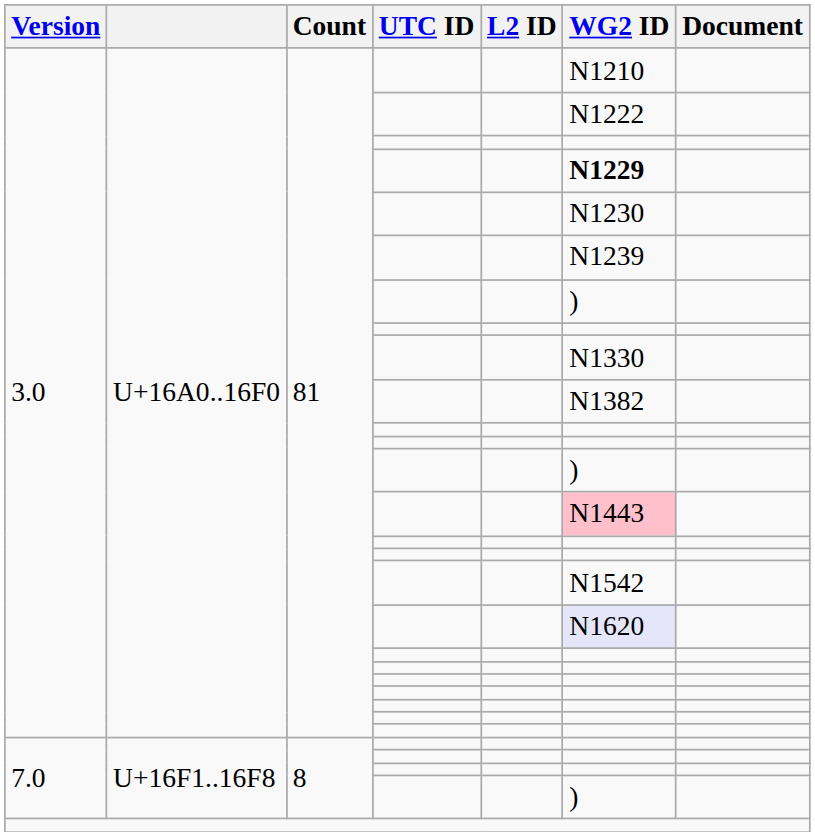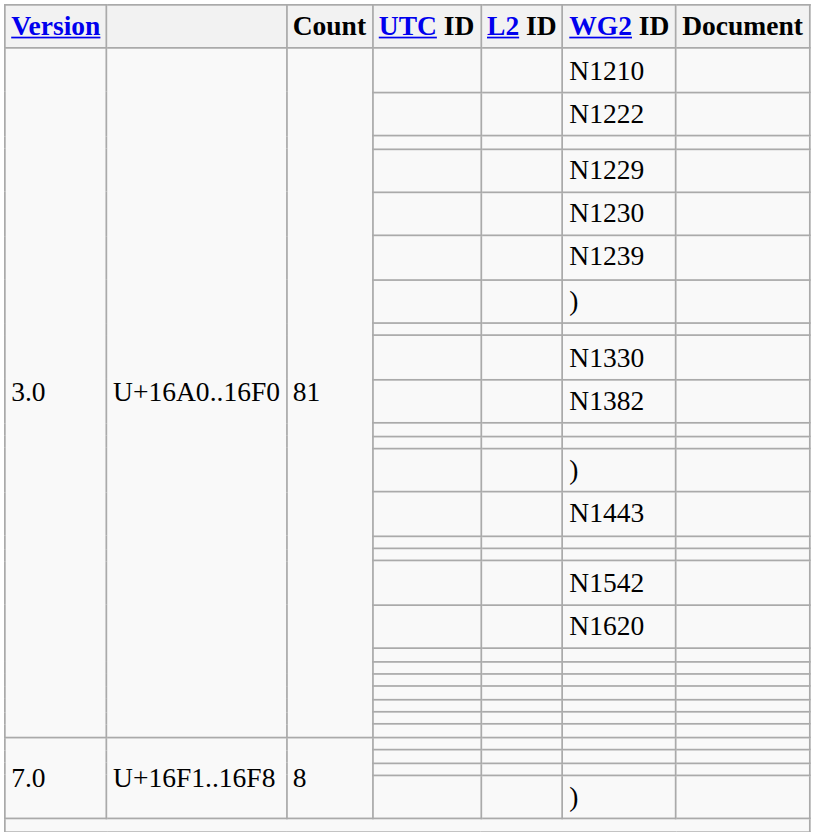row 5 | WG2 ID: bold -> normal
row 15 | WG2 ID: pink background -> no background
row 19 | WG2 ID: lavender background -> no background
